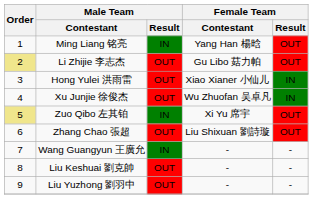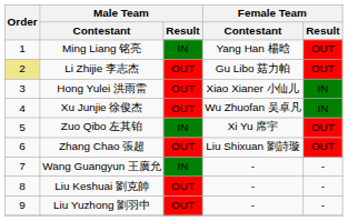Zuo Qibo 左其铂 | Order: khaki background -> no background
